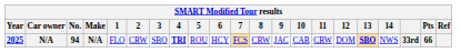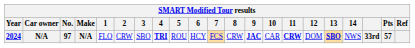row 3 | Year: 2025 -> 2024
row 3 | No.: 94 -> 97
row 3 | 9: normal -> bold
row 3 | 11: normal -> bold
row 3 | Pts: 66 -> 57
